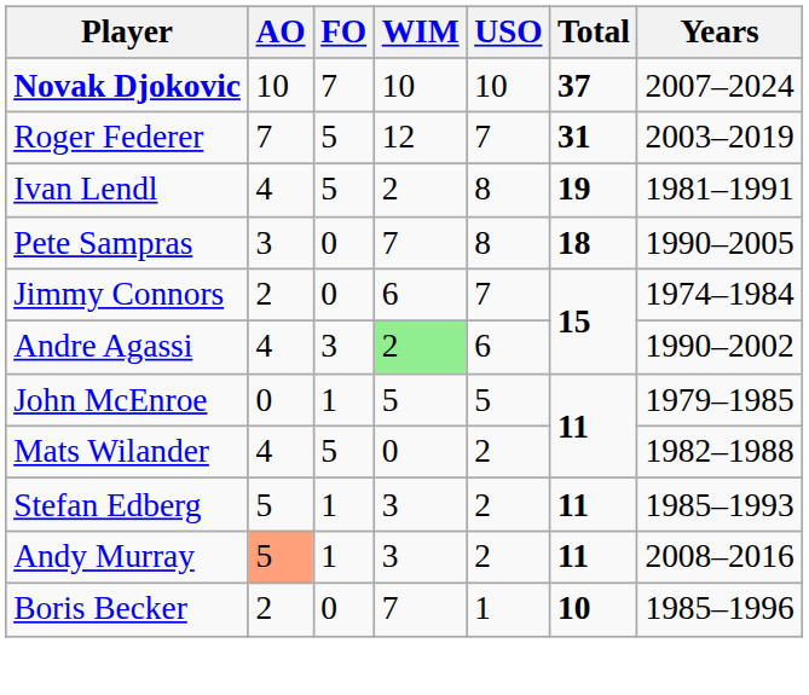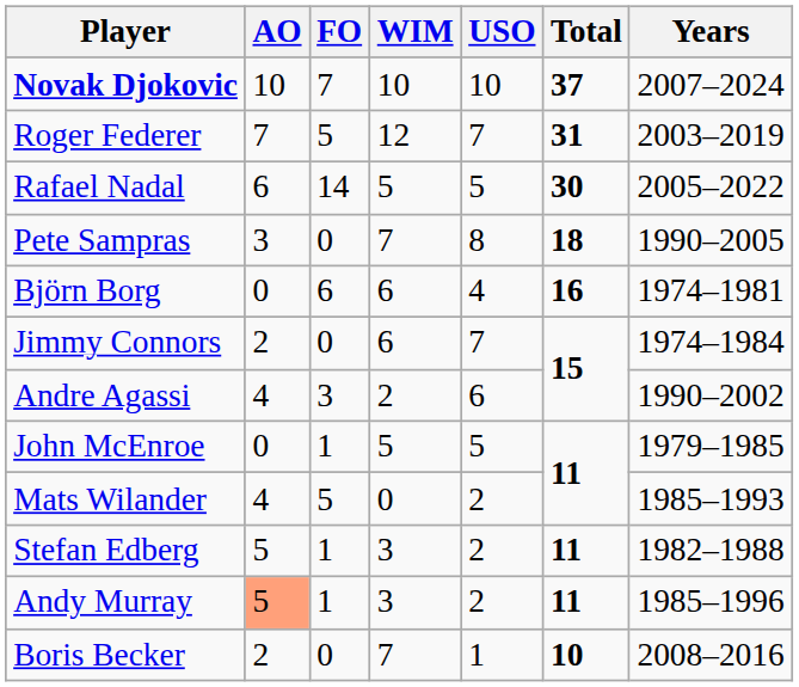+ row: Rafael Nadal | 6 | 14 | 5 | 5 | 30 | 2005–2022
- row: Ivan Lendl | 4 | 5 | 2 | 8 | 19 | 1981–1991
+ row: Björn Borg | 0 | 6 | 6 | 4 | 16 | 1974–1981
Andre Agassi | WIM: lightgreen background -> no background
Mats Wilander | Years: 1982–1988 -> 1985–1993
Stefan Edberg | Years: 1985–1993 -> 1982–1988
Andy Murray | Years: 2008–2016 -> 1985–1996
Boris Becker | Years: 1985–1996 -> 2008–2016
